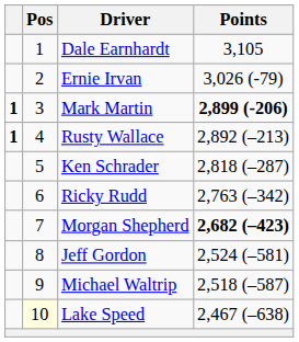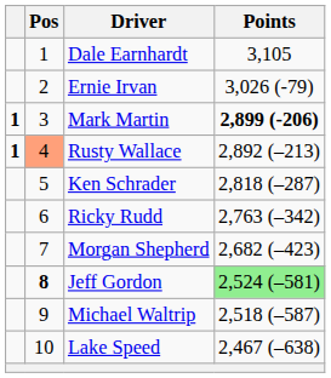Rusty Wallace | Pos: no background -> lightsalmon background
Morgan Shepherd | Points: bold -> normal
Jeff Gordon | Pos: normal -> bold
Jeff Gordon | Points: no background -> lightgreen background
Lake Speed | Pos: lightyellow background -> no background
